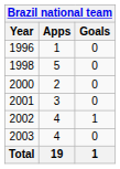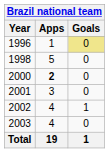1996 | Goals: no background -> khaki background
2000 | Apps: normal -> bold
